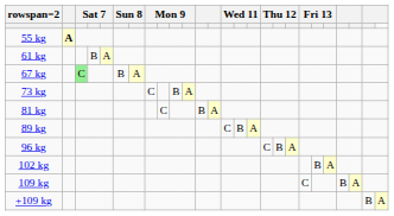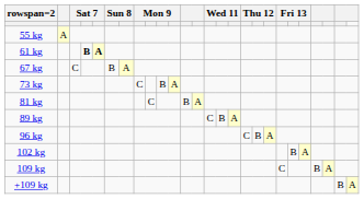55 kg | column 2: bold -> normal
61 kg | column 4: normal -> bold
61 kg | column 5: normal -> bold
67 kg | column 3: lightgreen background -> no background
